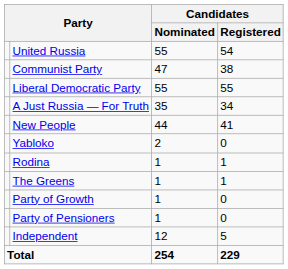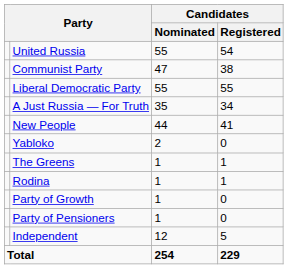rows swapped: The Greens <-> Rodina
